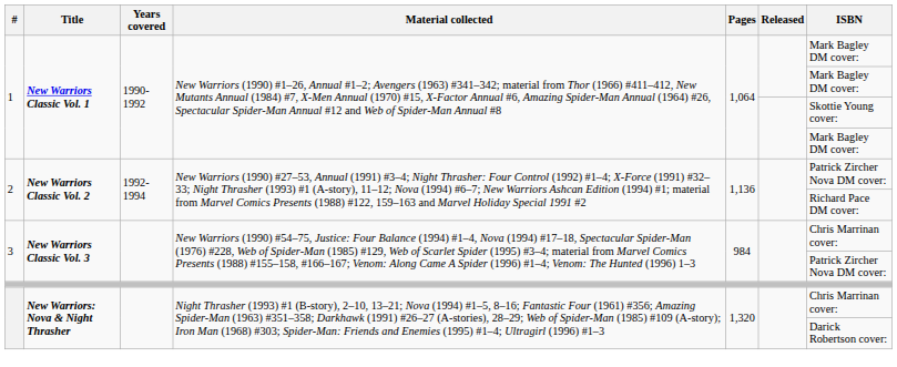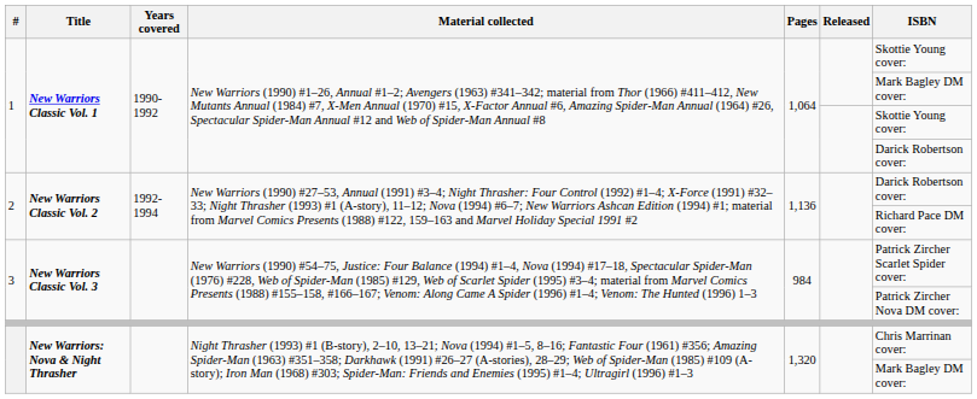row 2 | ISBN: Mark Bagley DM cover: -> Skottie Young cover:
row 5 | ISBN: Mark Bagley DM cover: -> Darick Robertson cover:
row 6 | ISBN: Patrick Zircher Nova DM cover: -> Darick Robertson cover:
row 8 | ISBN: Chris Marrinan cover: -> Patrick Zircher Scarlet Spider cover:
row 12 | ISBN: Darick Robertson cover: -> Mark Bagley DM cover:
